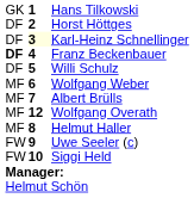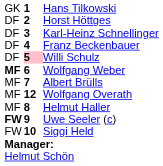Karl-Heinz Schnellinger | column 2: lightyellow background -> no background
Franz Beckenbauer | column 1: bold -> normal
Willi Schulz | column 2: no background -> pink background
Wolfgang Weber | column 1: normal -> bold
Uwe Seeler (c) | column 1: normal -> bold
